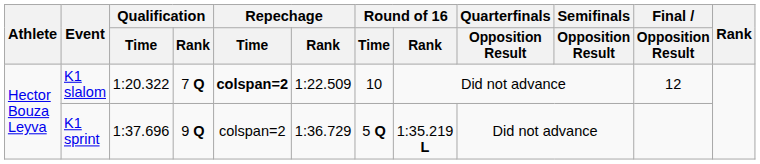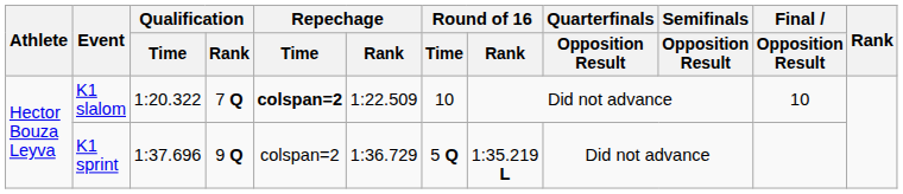K1 slalom | Final / Opposition Result: 12 -> 10
